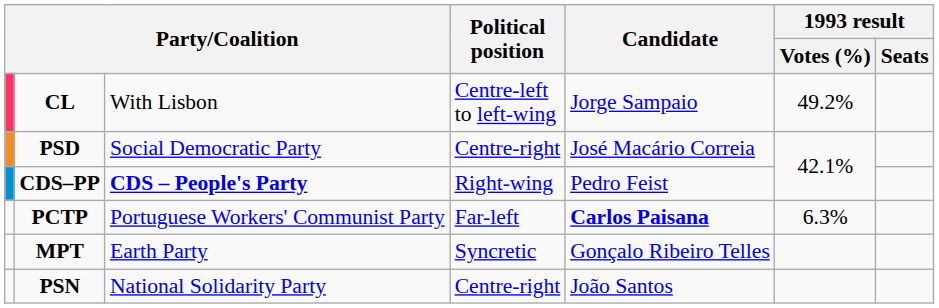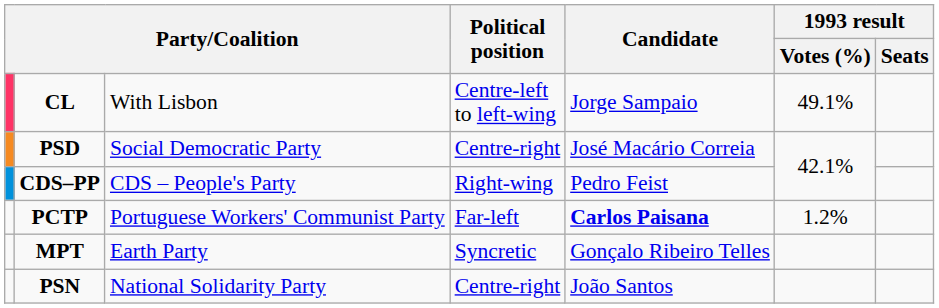CL | 1993 result / Votes (%): 49.2% -> 49.1%
CDS–PP | column 3: bold -> normal
PCTP | 1993 result / Votes (%): 6.3% -> 1.2%
